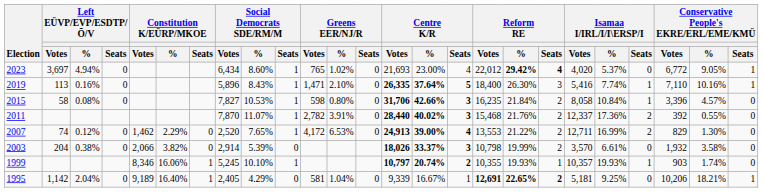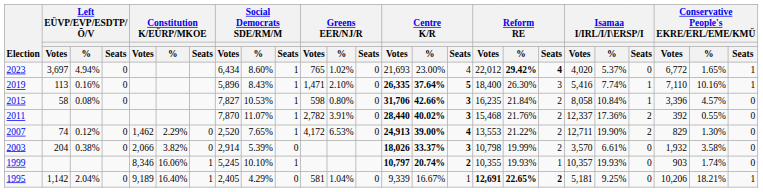2023 | Conservative People's EKRE/ERL/EME/KMÜ / %: 9.05% -> 1.65%
2007 | Isamaa I/IRL/I/I\ERSP/I / %: 16.99% -> 19.90%
1999 | Isamaa I/IRL/I/I\ERSP/I / Seats: 1 -> 0
